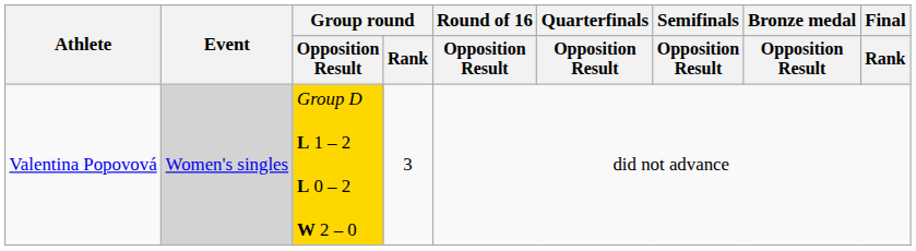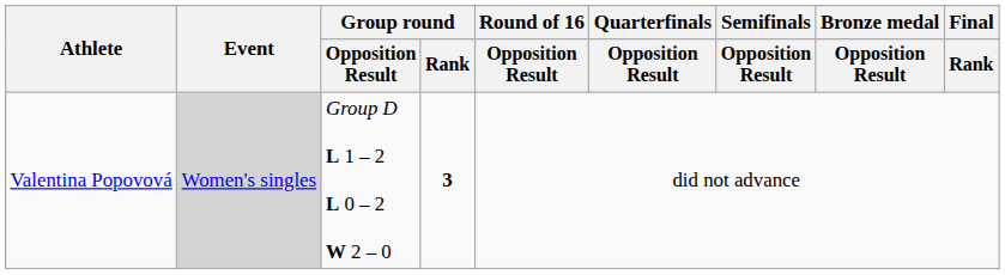Valentina Popovová | Group round / Opposition Result: gold background -> no background
Valentina Popovová | Group round / Rank: normal -> bold
